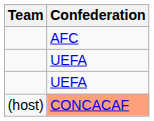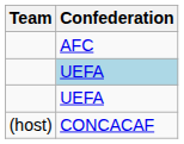row 3 | Confederation: no background -> lightblue background
row 5 | Confederation: lightsalmon background -> no background
